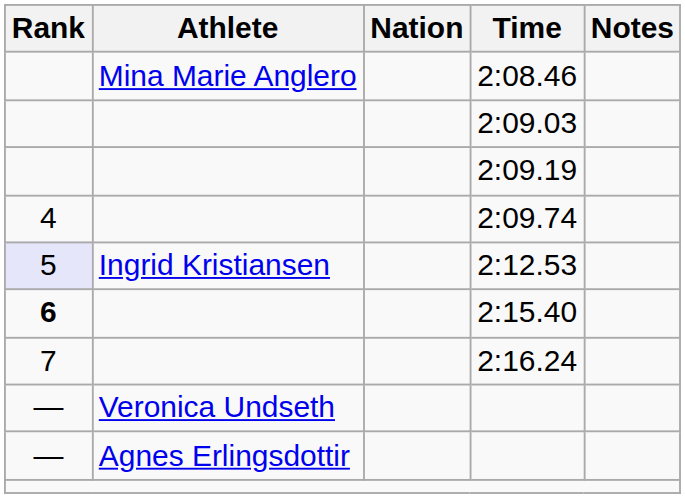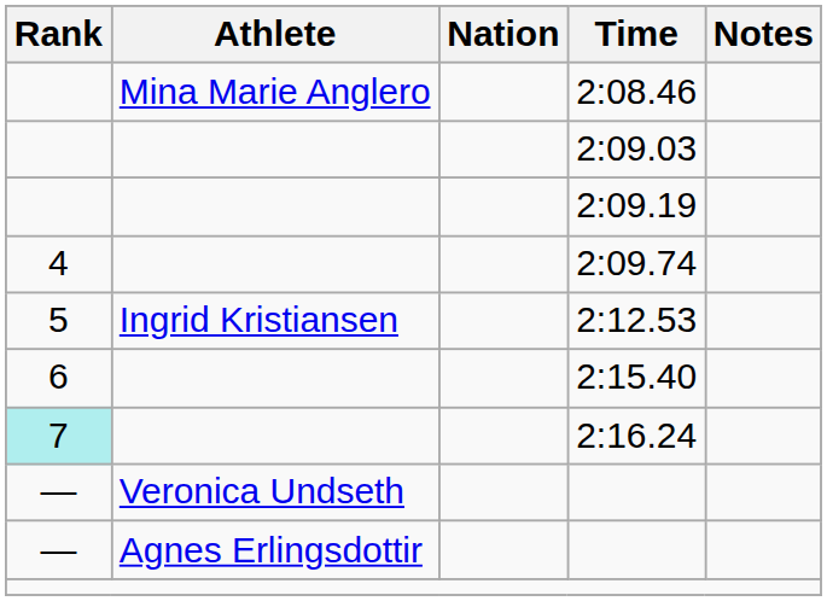2:12.53 | Rank: lavender background -> no background
2:15.40 | Rank: bold -> normal
2:16.24 | Rank: no background -> paleturquoise background
